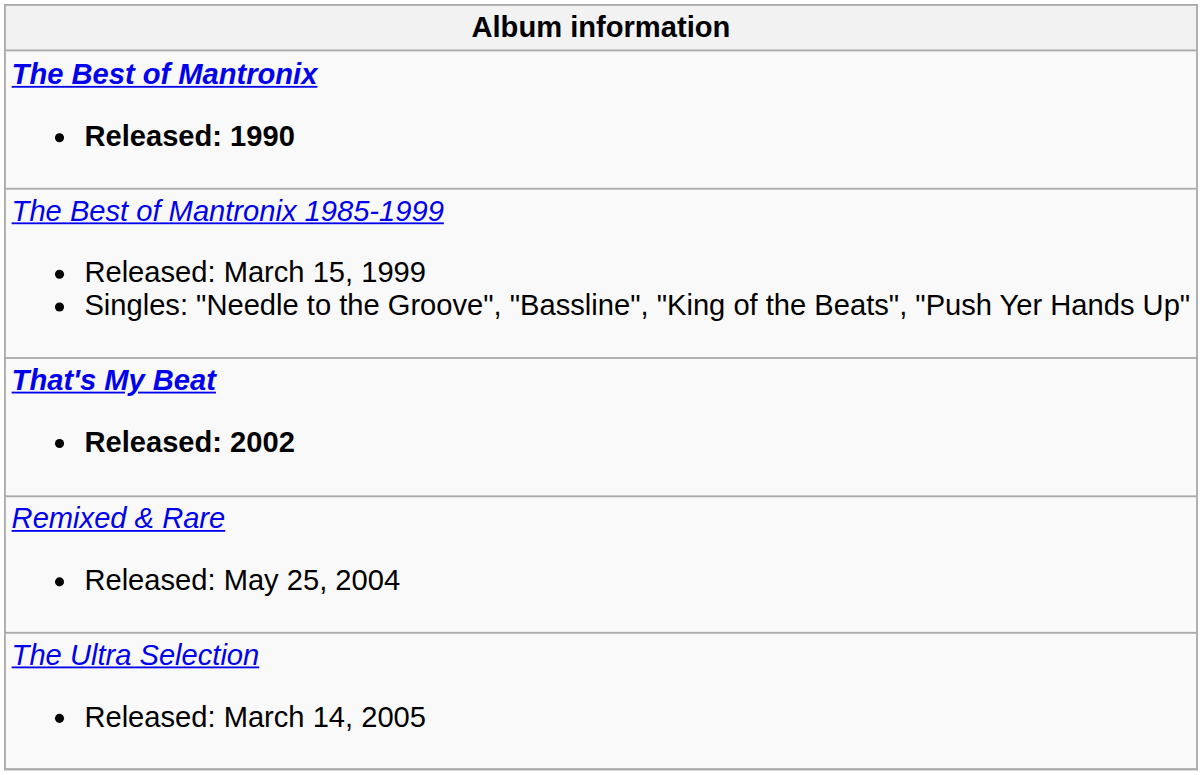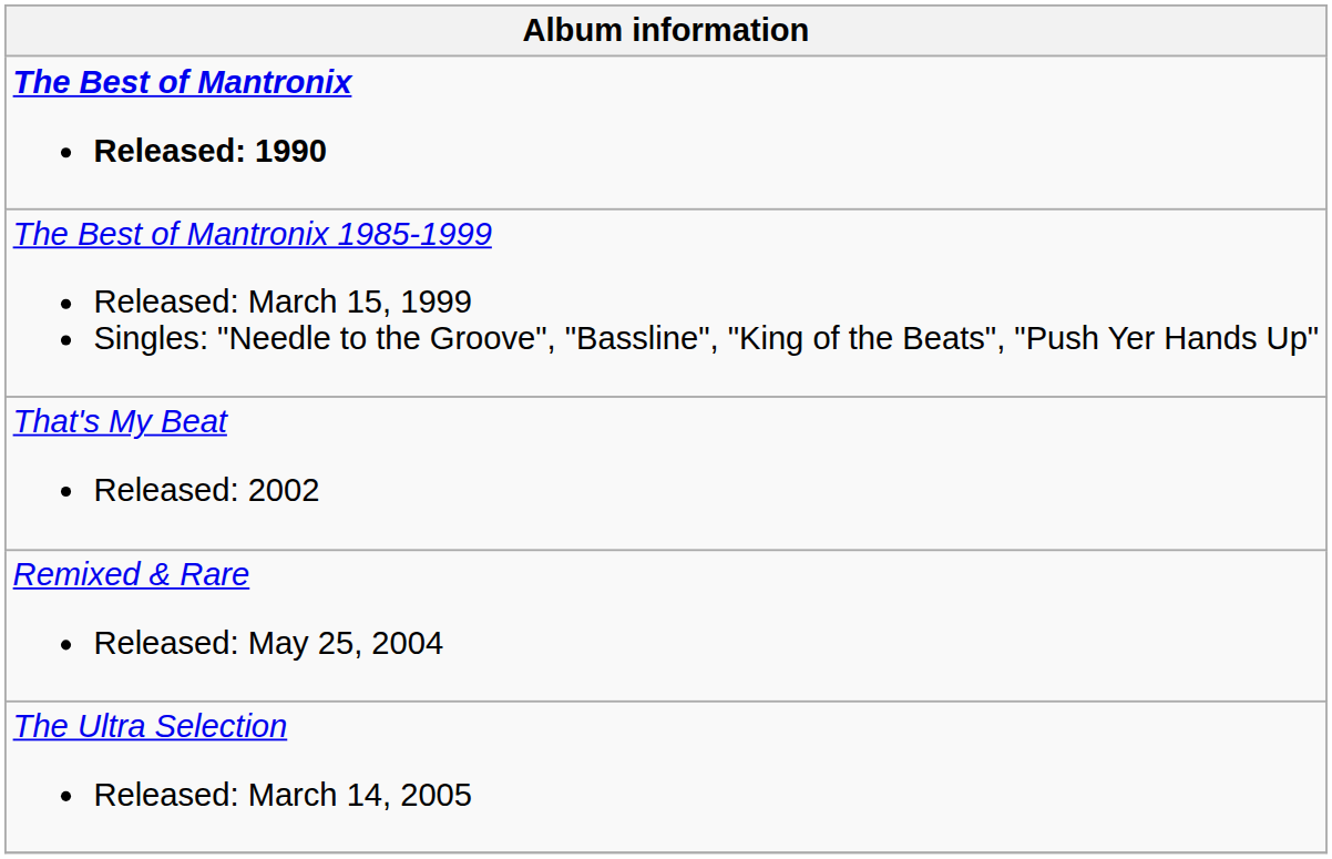row 4 | column 1: bold -> normal
